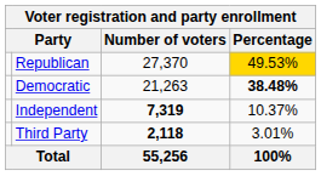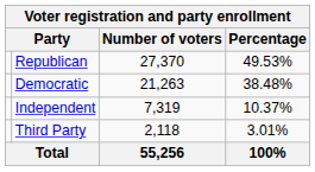Republican | Percentage: gold background -> no background
Democratic | Percentage: bold -> normal
Independent | Number of voters: bold -> normal
Third Party | Number of voters: bold -> normal
